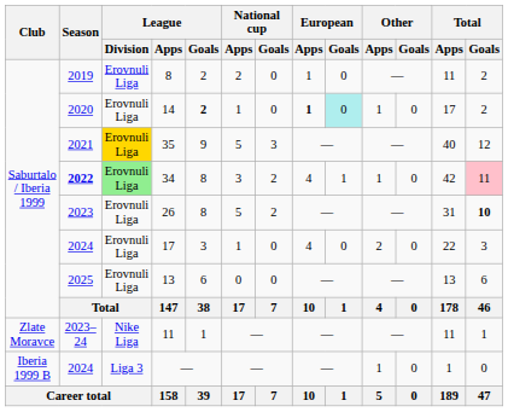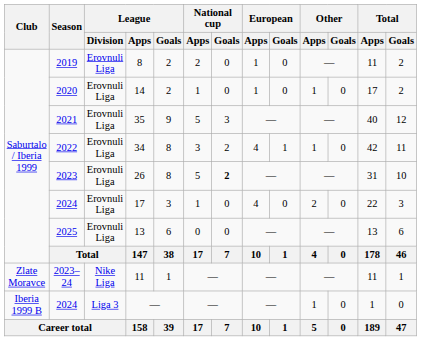14 | League / Goals: bold -> normal
14 | European / Apps: bold -> normal
14 | European / Goals: paleturquoise background -> no background
35 | League / Division: gold background -> no background
34 | Season: bold -> normal
34 | League / Division: lightgreen background -> no background
34 | Total / Goals: pink background -> no background
26 | National cup / Goals: normal -> bold
26 | Total / Goals: bold -> normal
